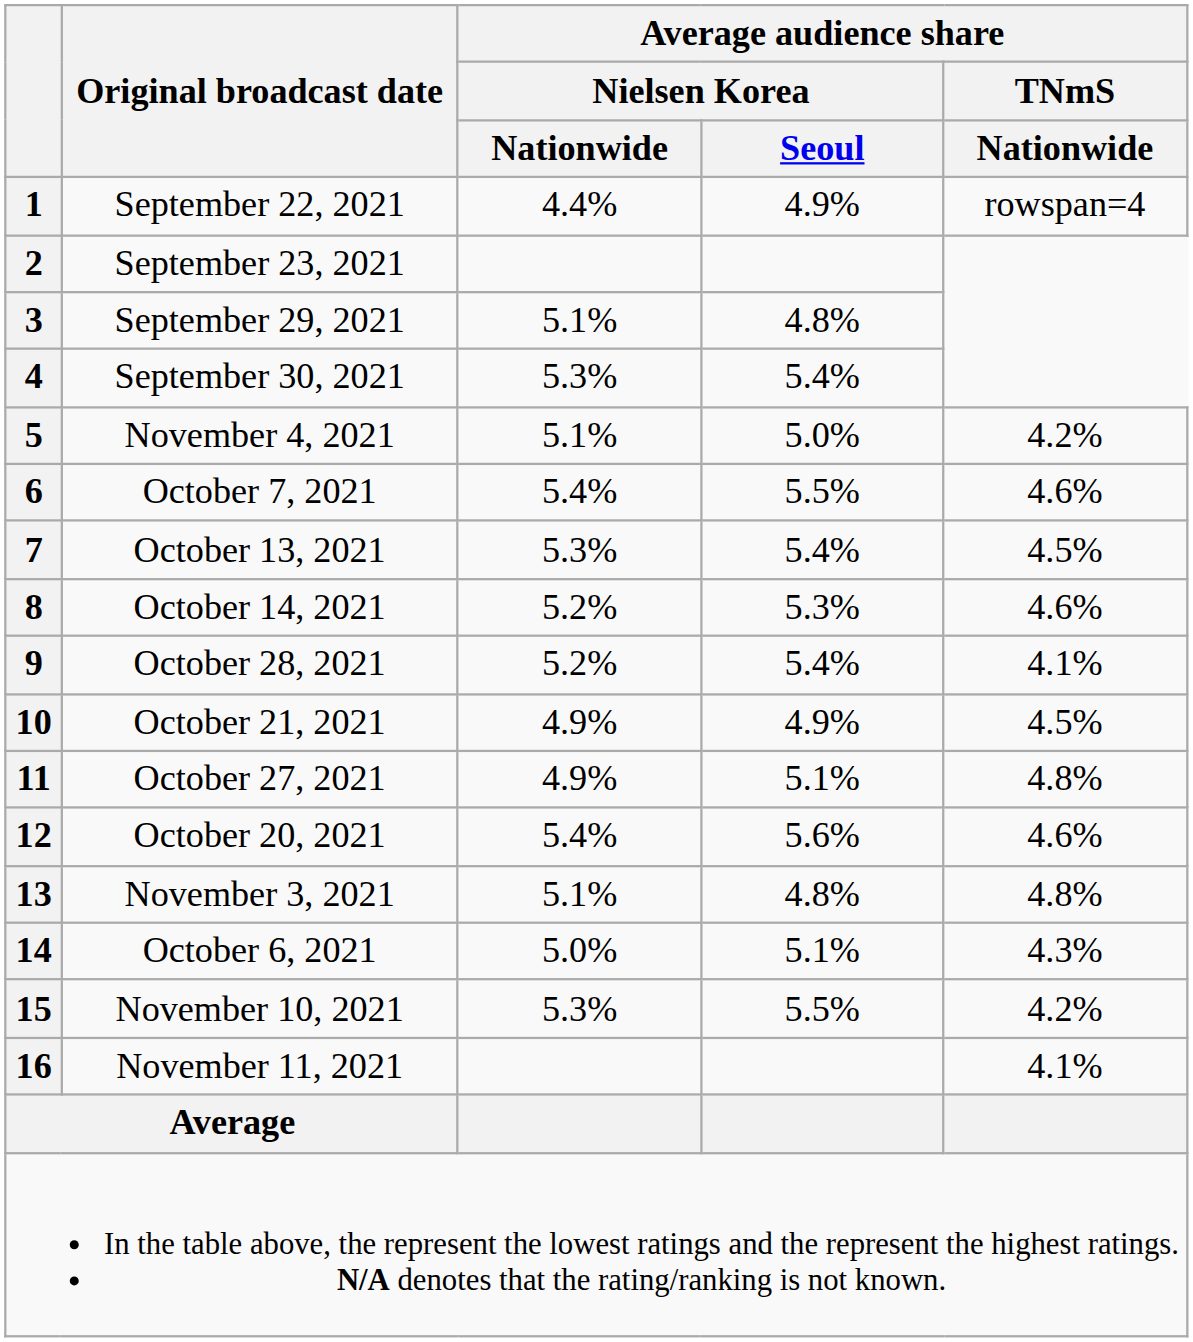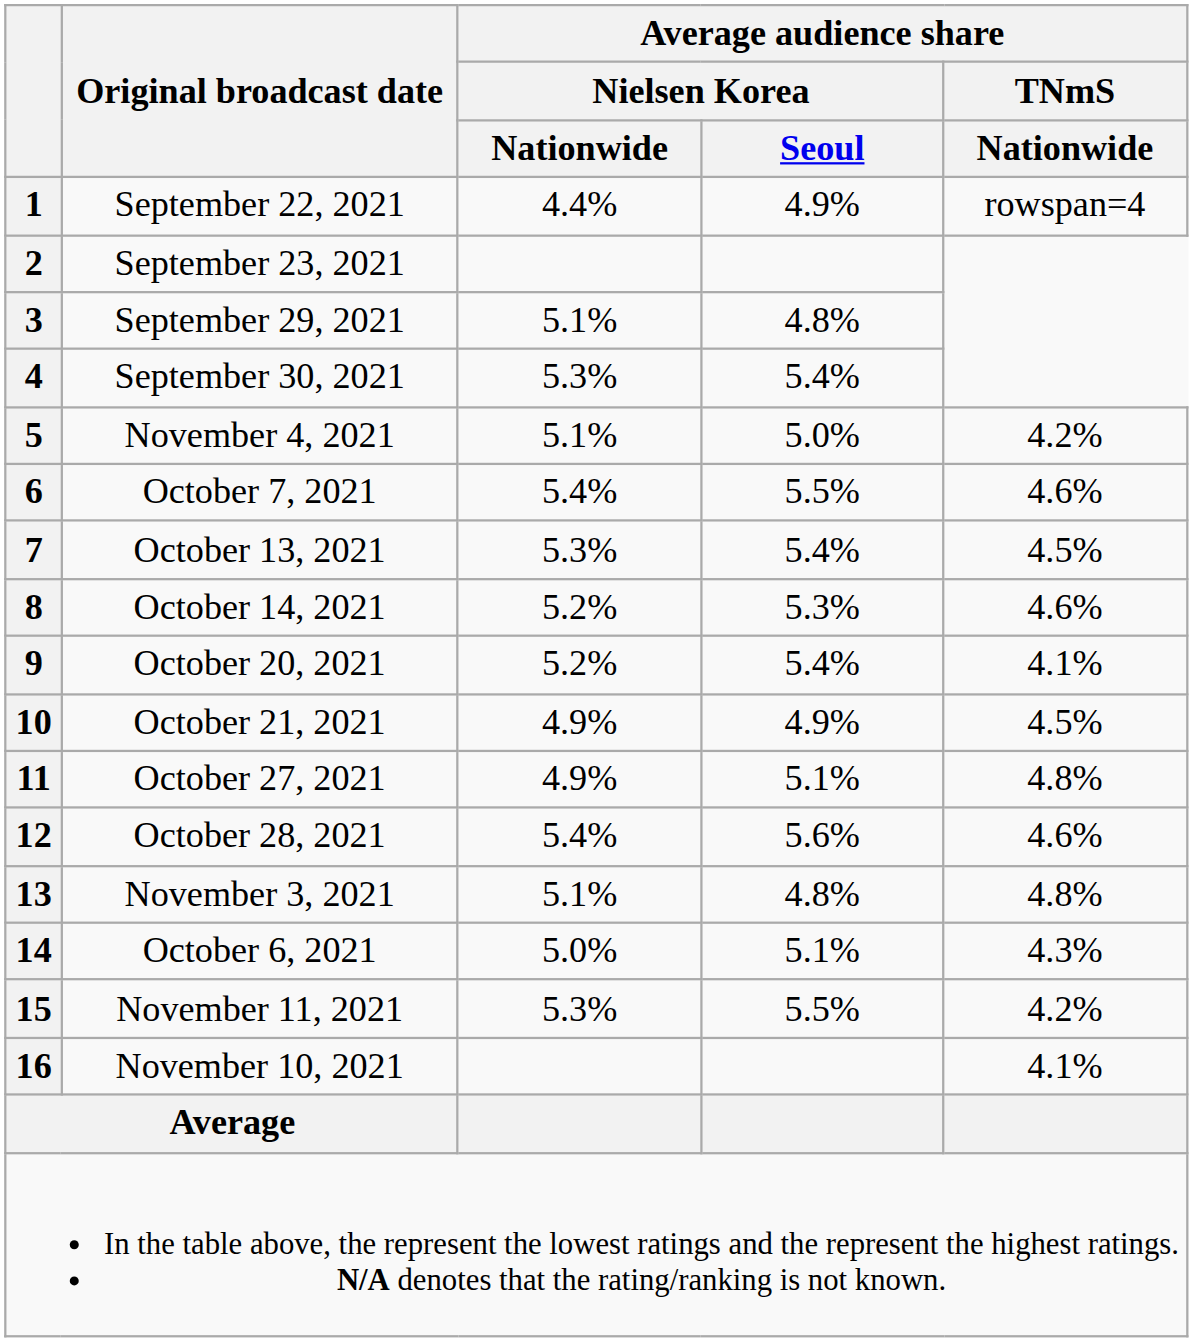9 | Original broadcast date: October 28, 2021 -> October 20, 2021
12 | Original broadcast date: October 20, 2021 -> October 28, 2021
15 | Original broadcast date: November 10, 2021 -> November 11, 2021
16 | Original broadcast date: November 11, 2021 -> November 10, 2021
